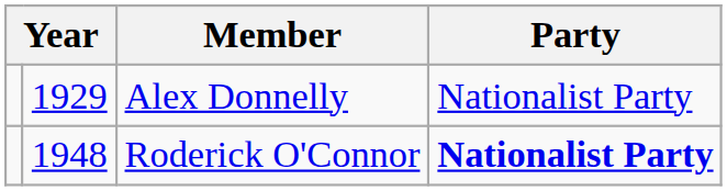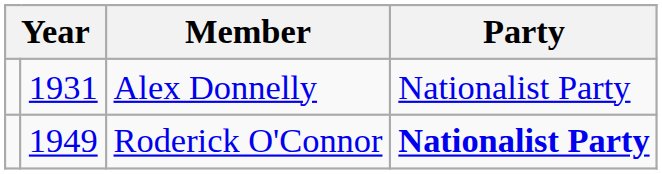Alex Donnelly | column 2: 1929 -> 1931
Roderick O'Connor | column 2: 1948 -> 1949
